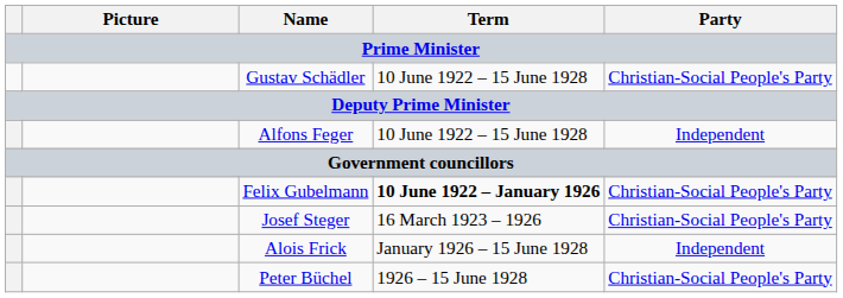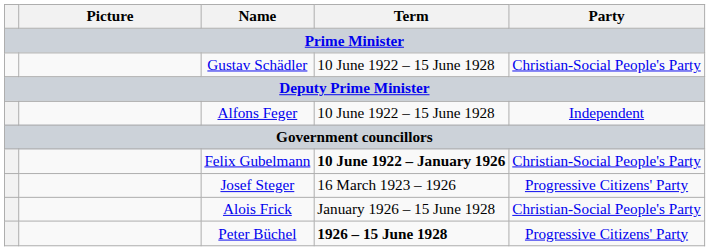Josef Steger | Party: Christian-Social People's Party -> Progressive Citizens' Party
Alois Frick | Party: Independent -> Christian-Social People's Party
Peter Büchel | Term: normal -> bold
Peter Büchel | Party: Christian-Social People's Party -> Progressive Citizens' Party
